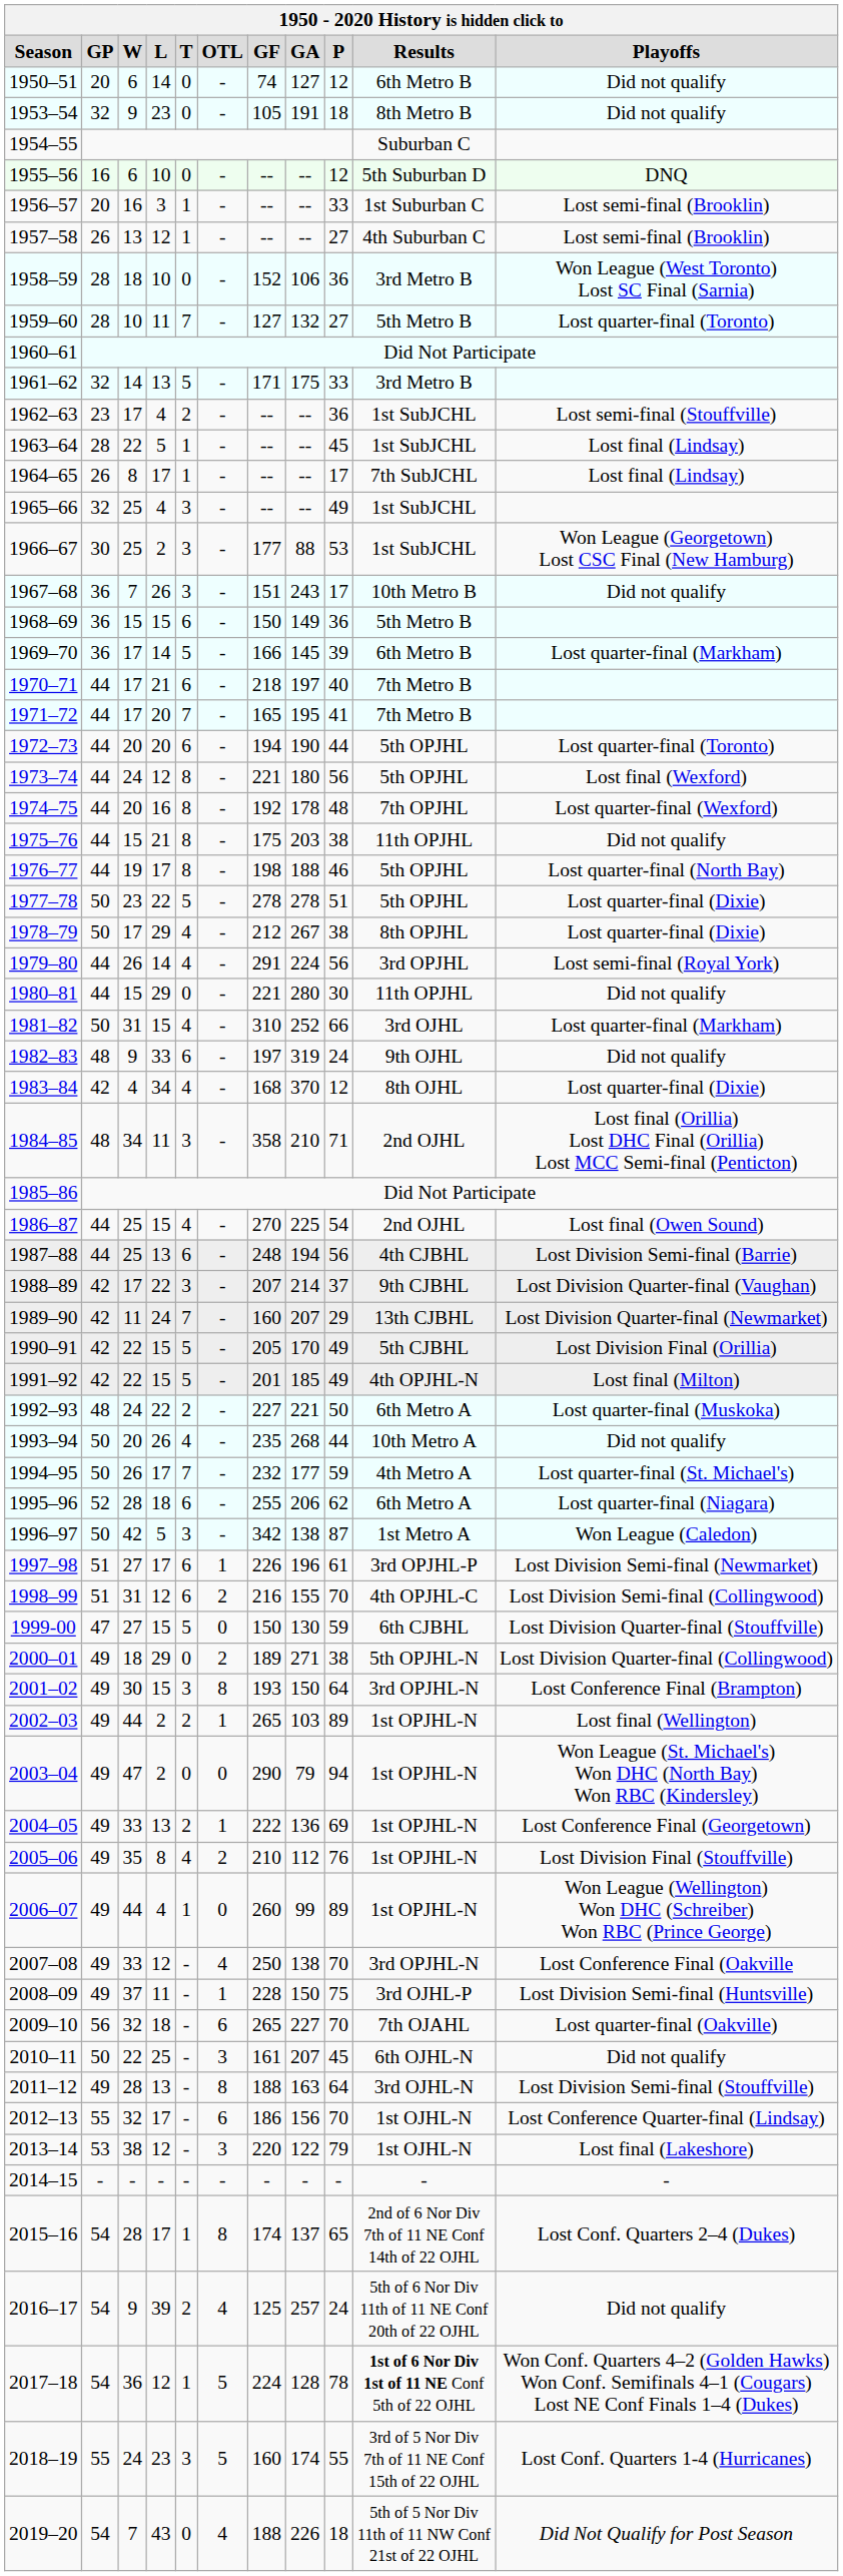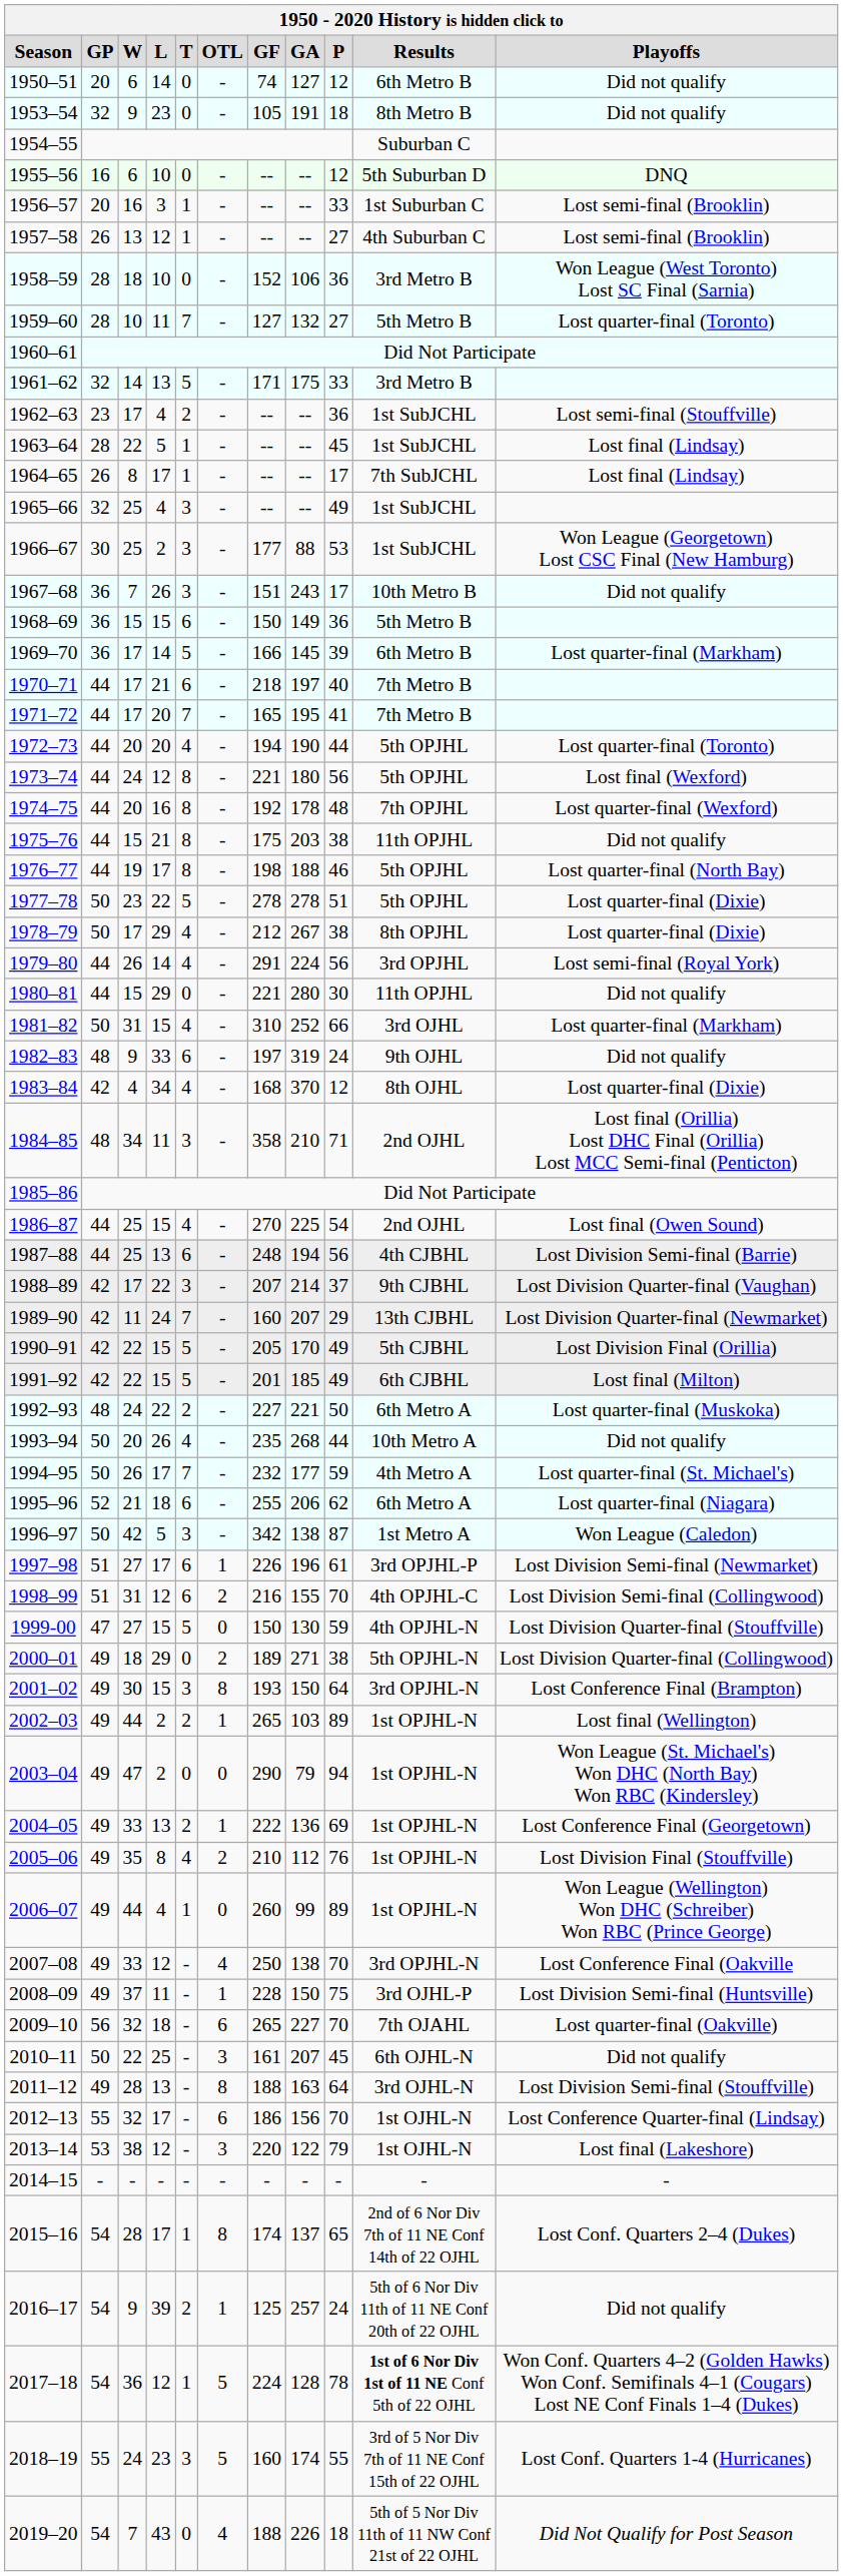1972–73 | T: 6 -> 4
1991–92 | Results: 4th OPJHL-N -> 6th CJBHL
1995–96 | W: 28 -> 21
1999-00 | Results: 6th CJBHL -> 4th OPJHL-N
2016–17 | OTL: 4 -> 1
